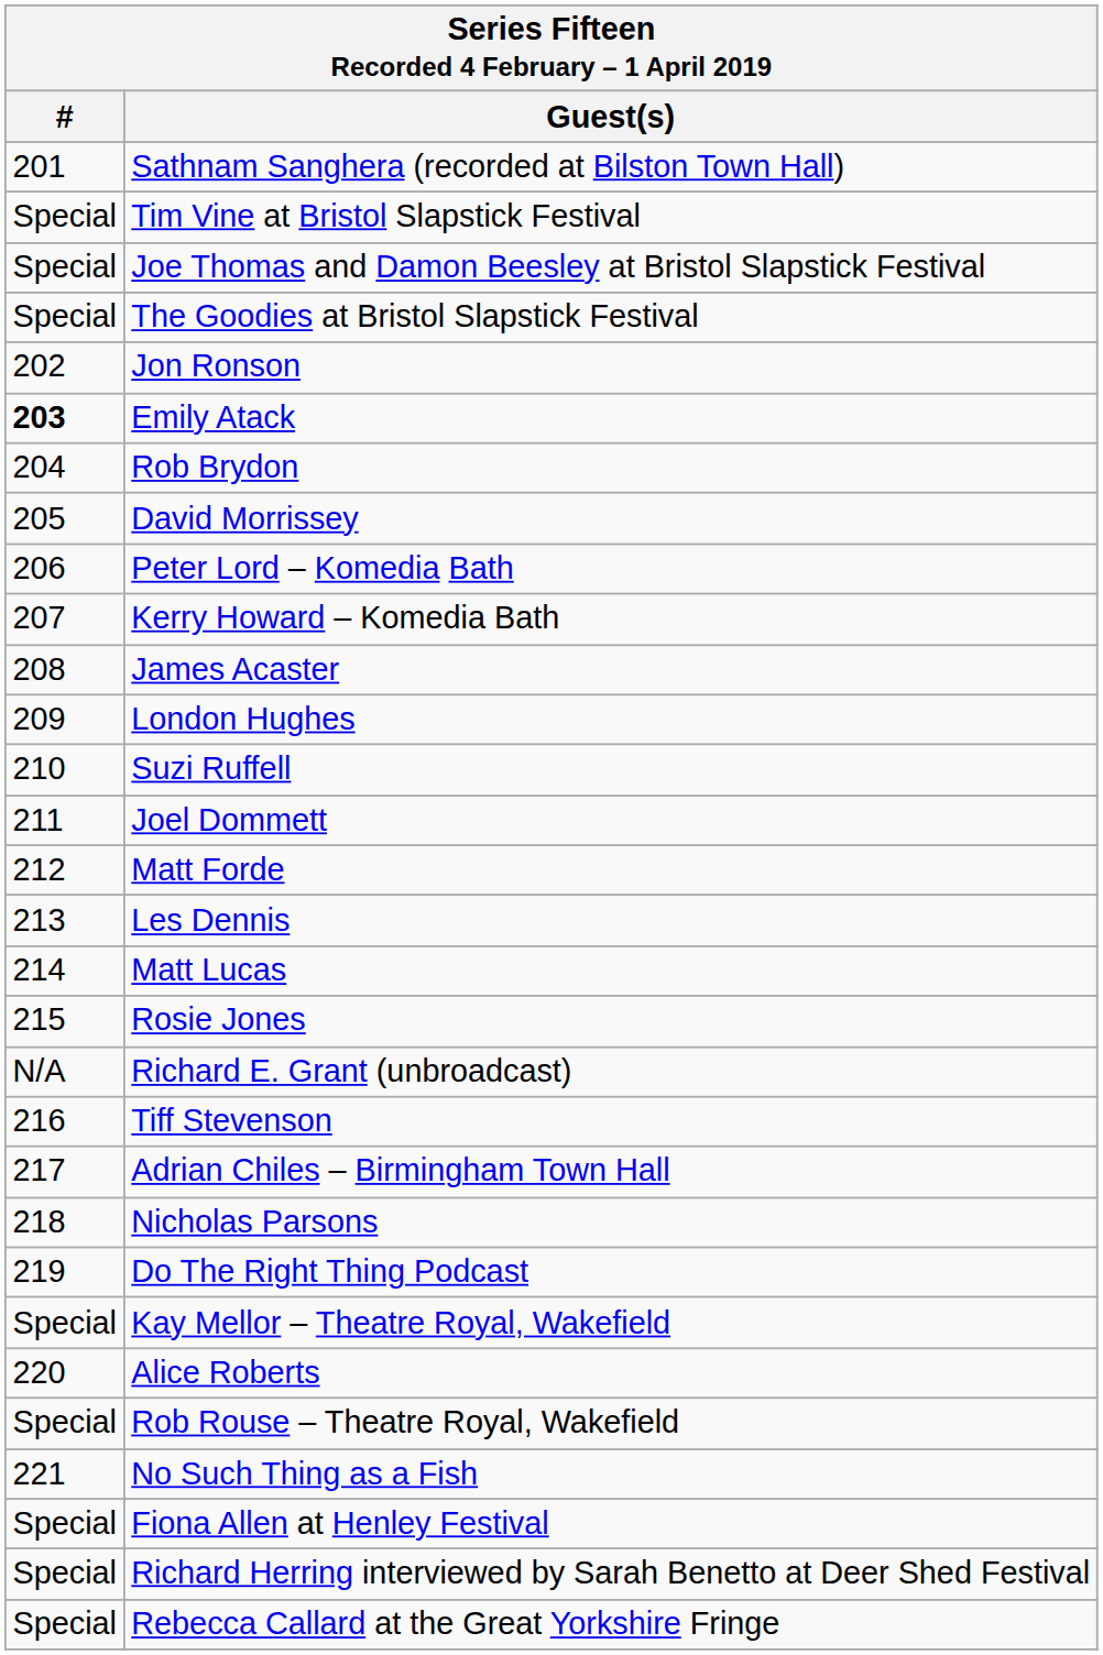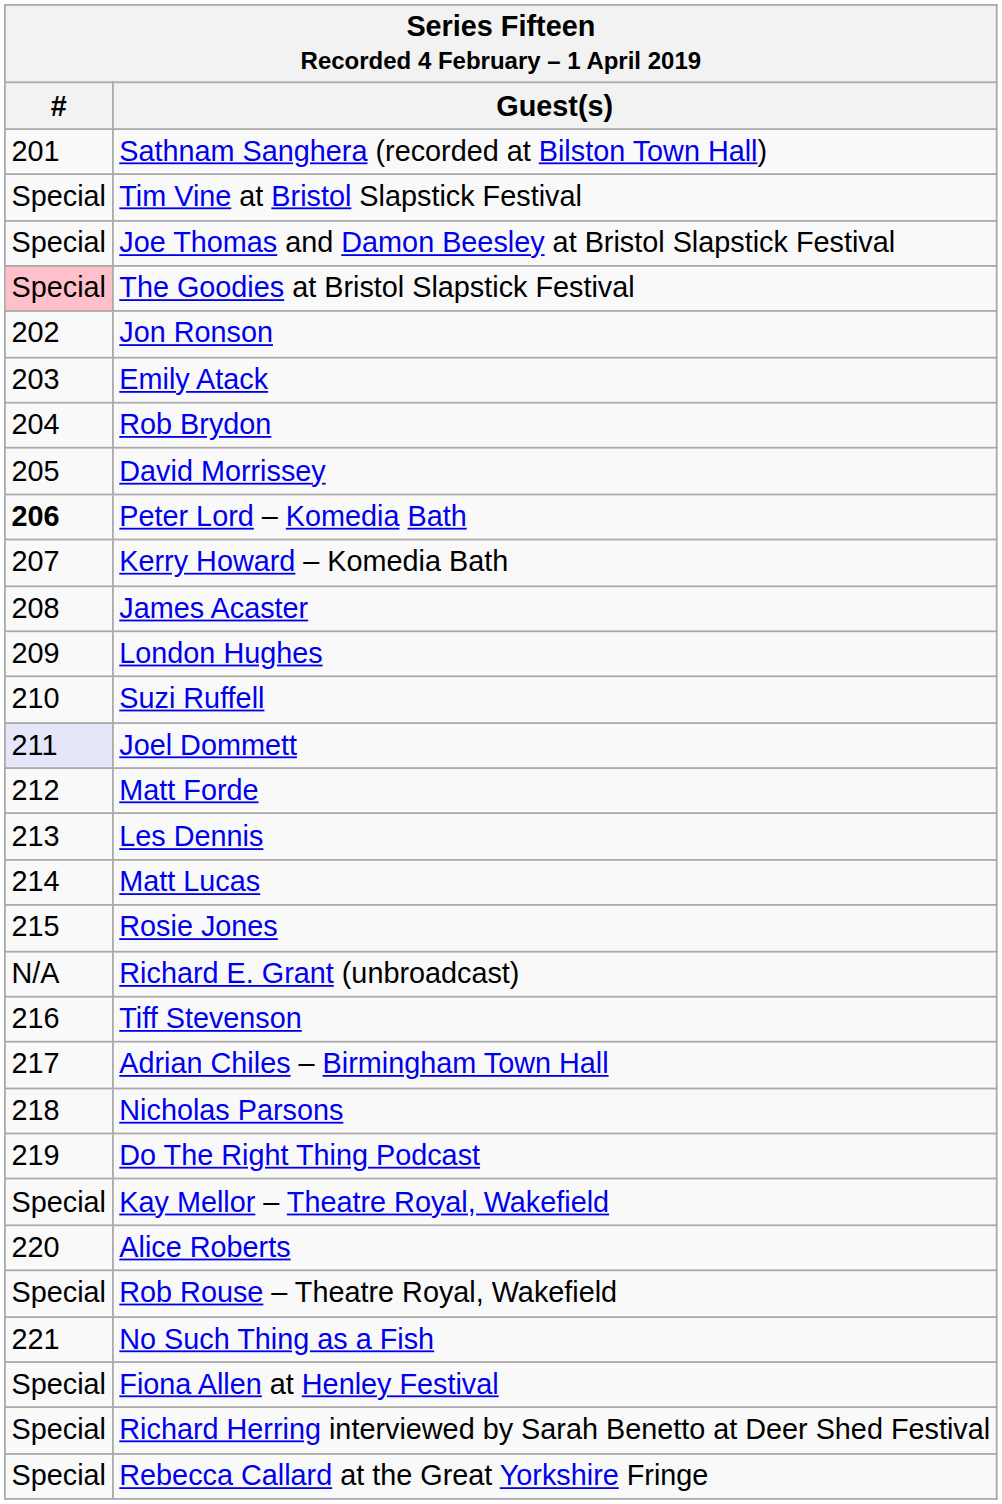The Goodies at Bristol Slapstick Festival | #: no background -> pink background
Emily Atack | #: bold -> normal
Peter Lord – Komedia Bath | #: normal -> bold
Joel Dommett | #: no background -> lavender background
